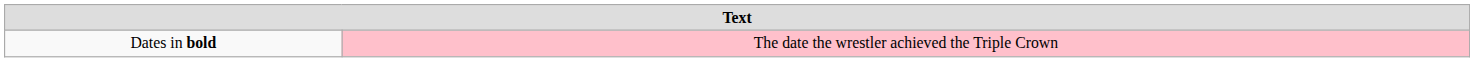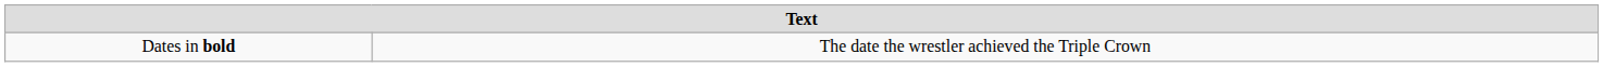Dates in bold | column 2: pink background -> no background
